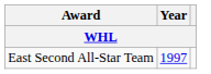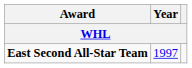row 3 | Award: normal -> bold
